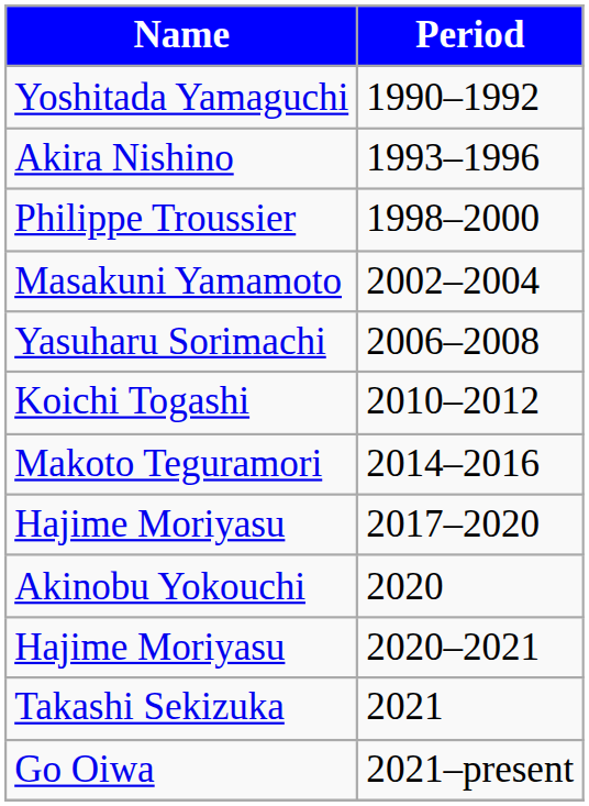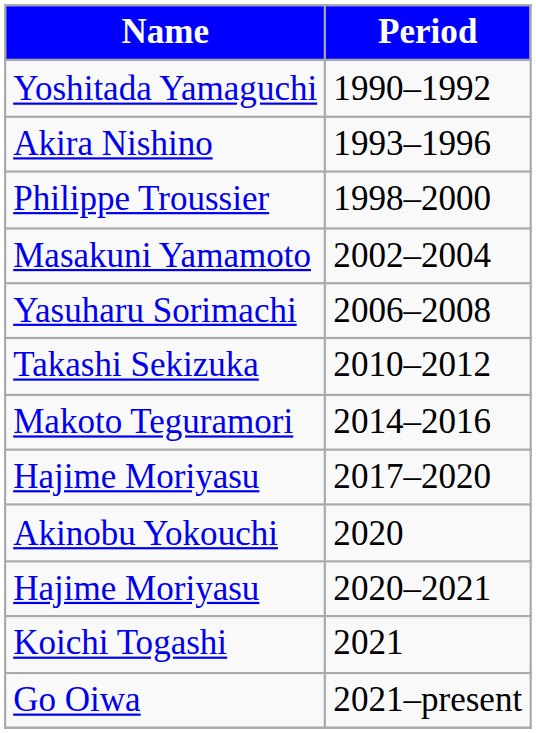row 7 | Name: Koichi Togashi -> Takashi Sekizuka
row 12 | Name: Takashi Sekizuka -> Koichi Togashi
